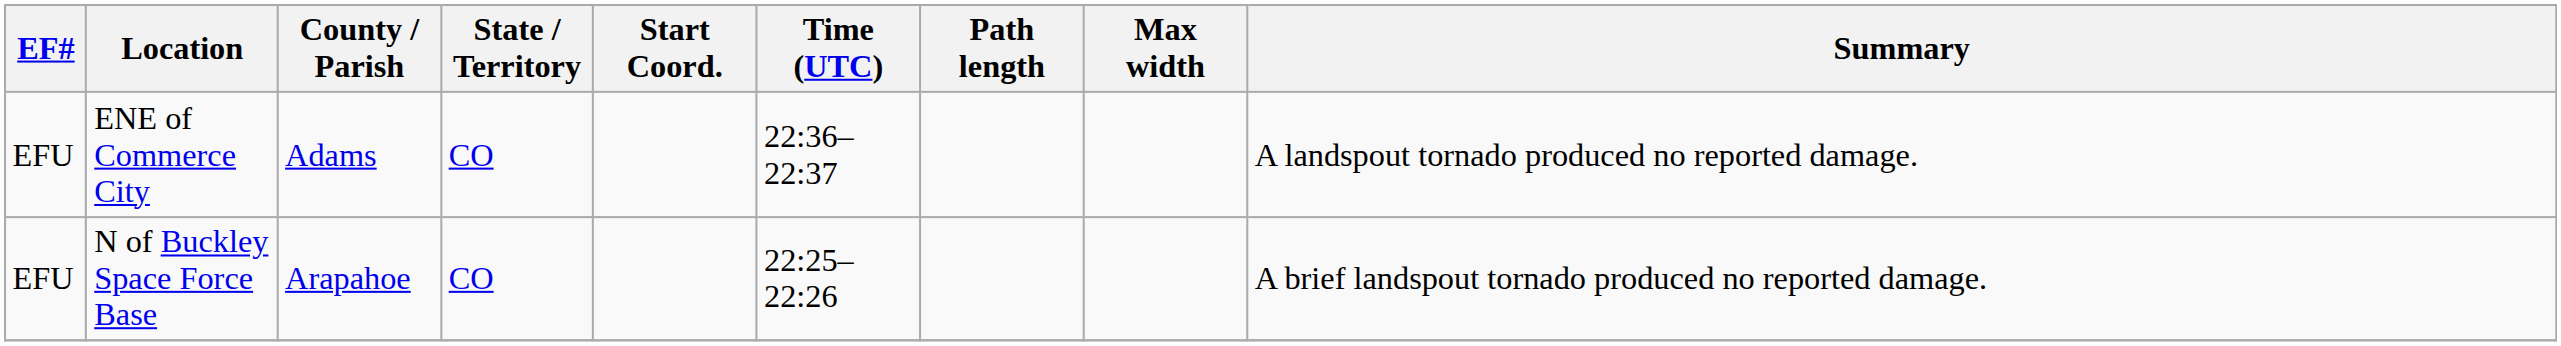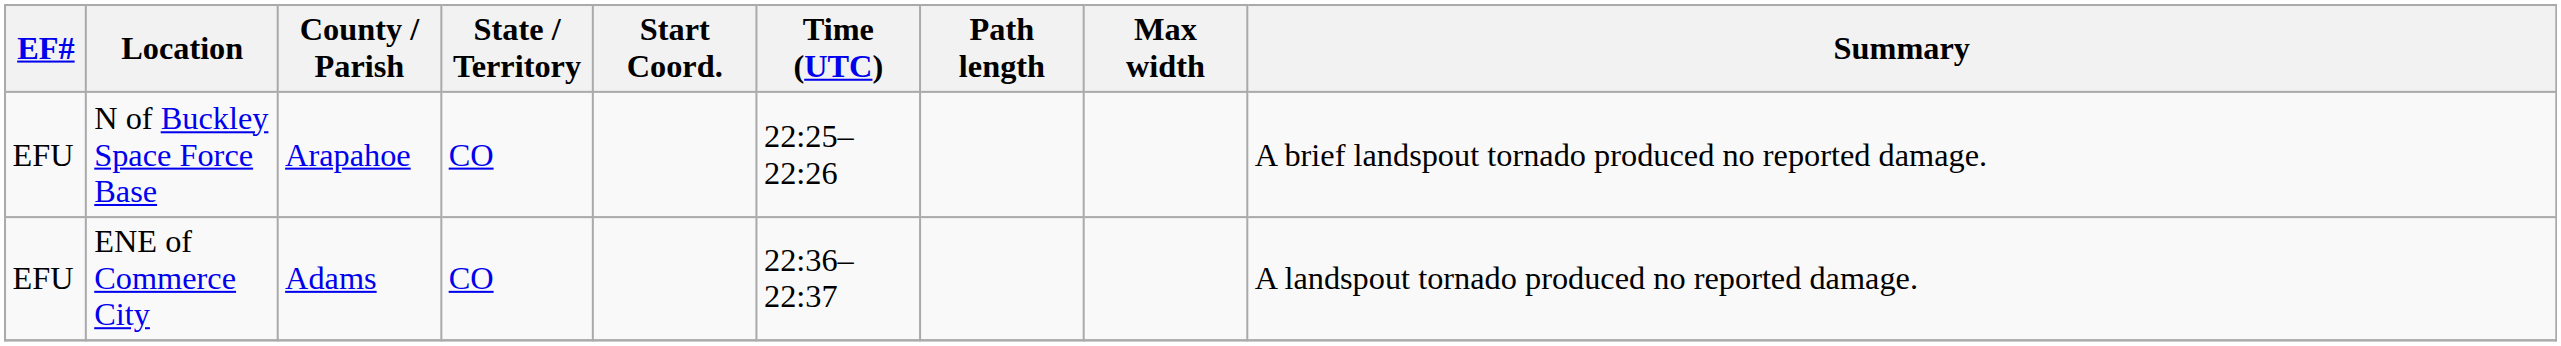rows swapped: N of Buckley Space Force Base <-> ENE of Commerce City
